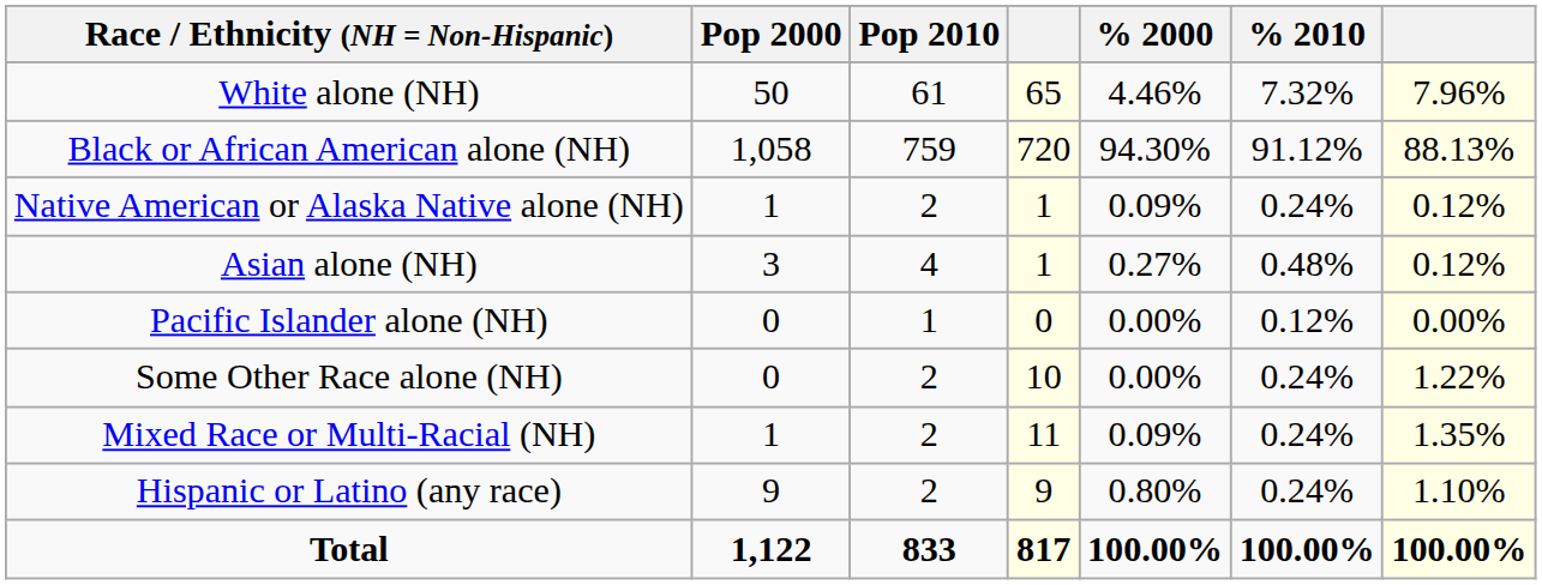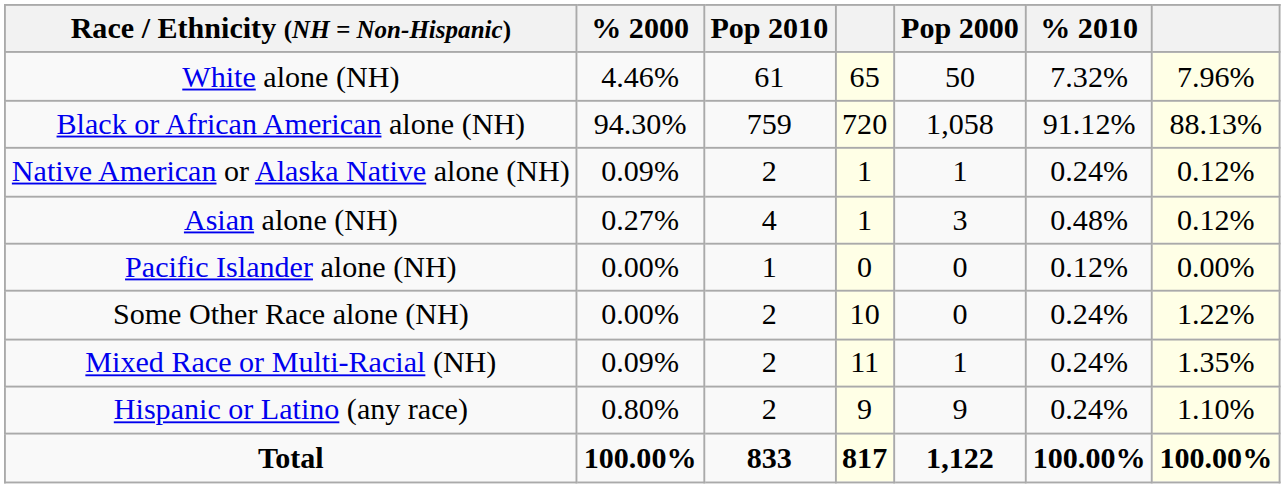columns swapped: Pop 2000 <-> % 2000
